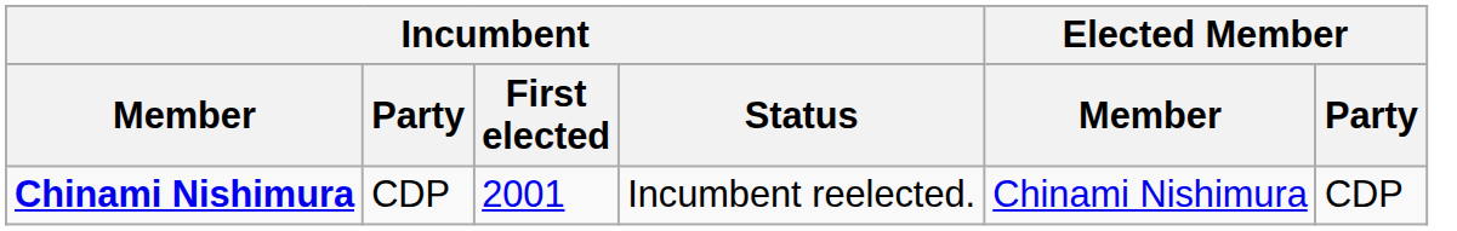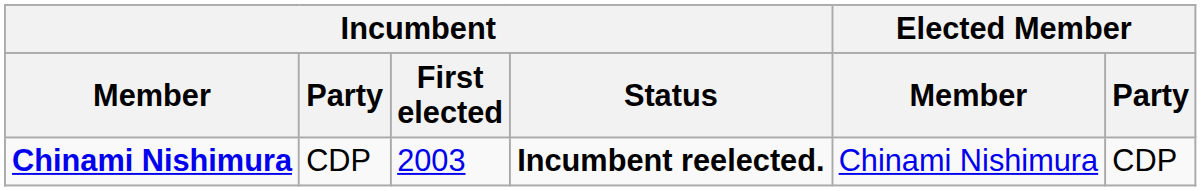row 3 | Incumbent / First elected: 2001 -> 2003
row 3 | Incumbent / Status: normal -> bold
